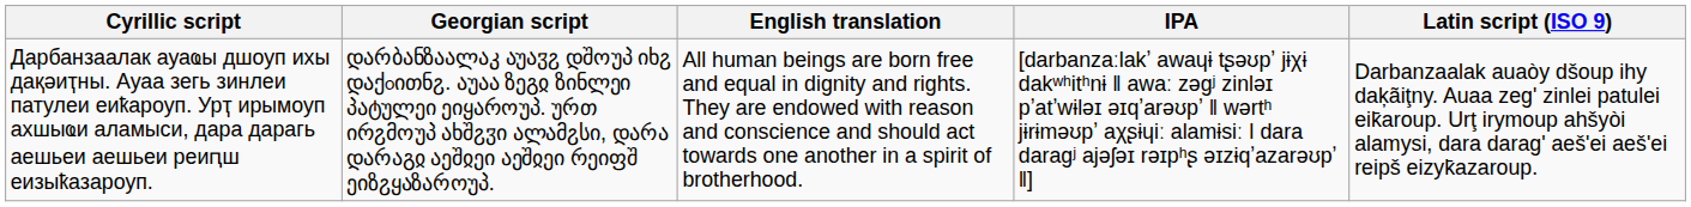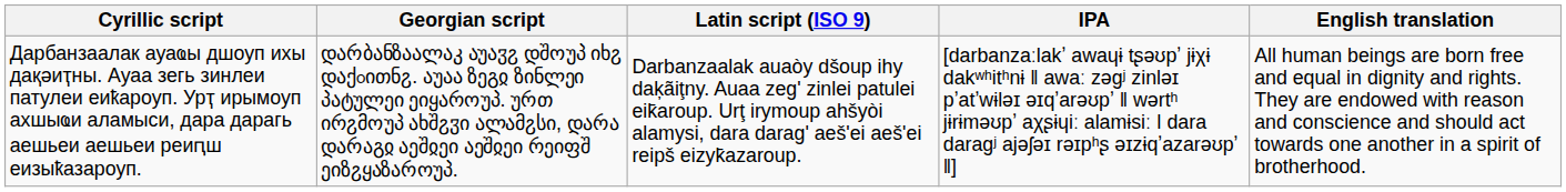columns swapped: Latin script (ISO 9) <-> English translation
